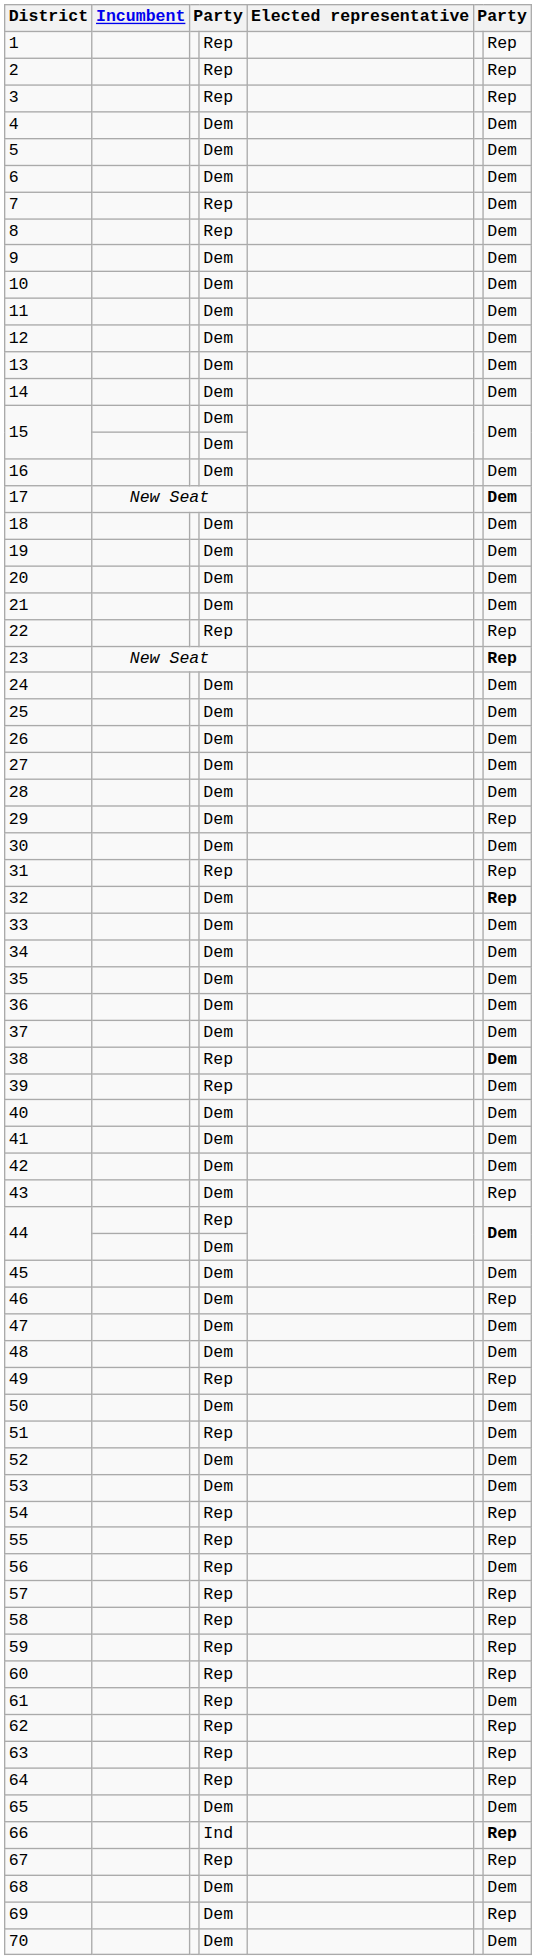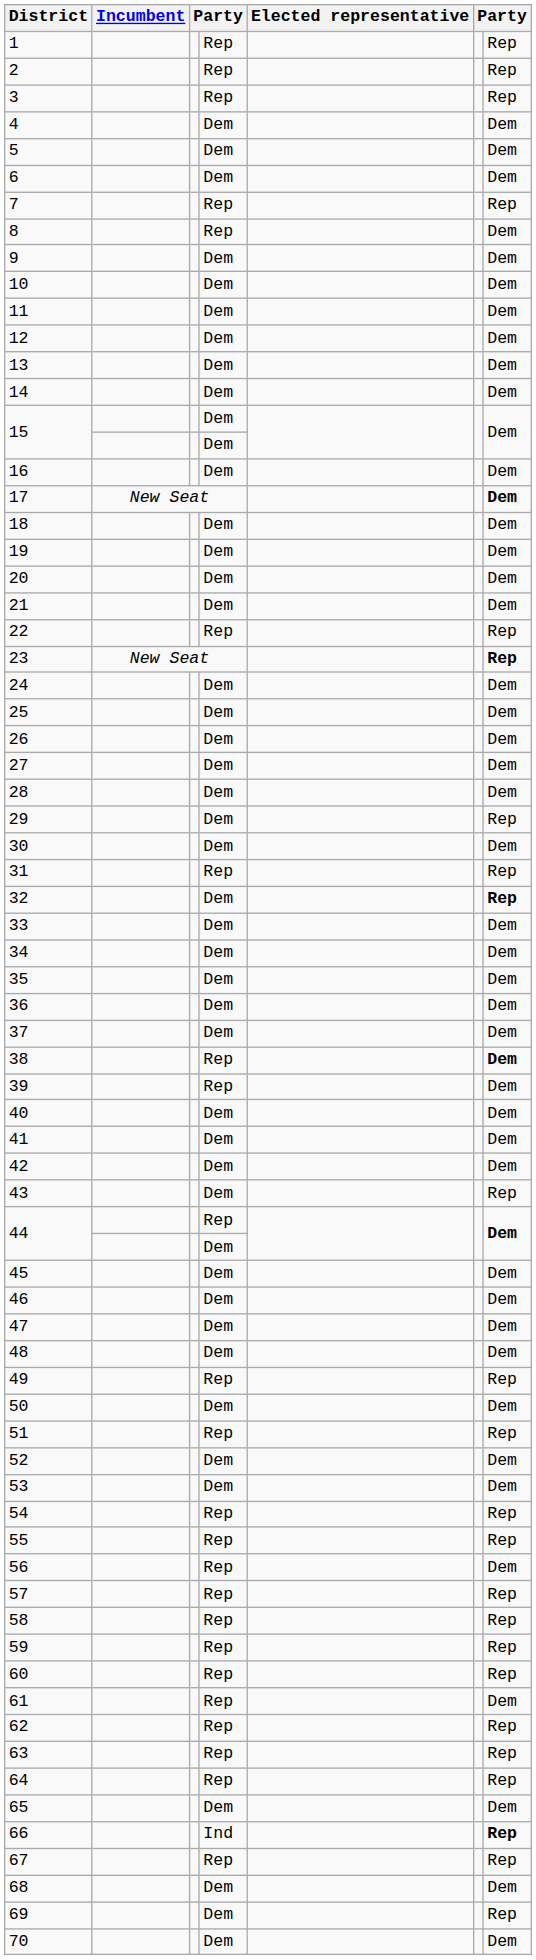7 | column 7: Dem -> Rep
46 | column 7: Rep -> Dem
51 | column 7: Dem -> Rep
